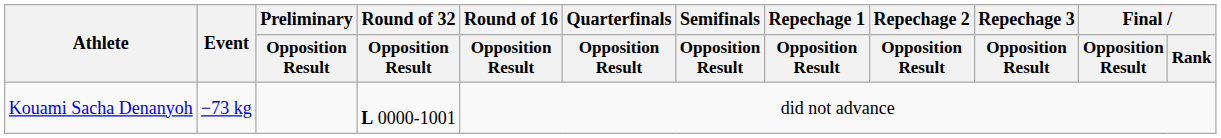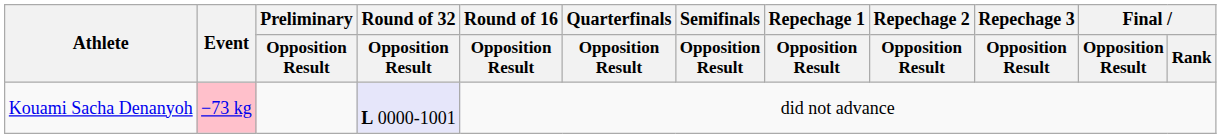Kouami Sacha Denanyoh | Event: no background -> pink background
Kouami Sacha Denanyoh | Round of 32 / Opposition Result: no background -> lavender background
